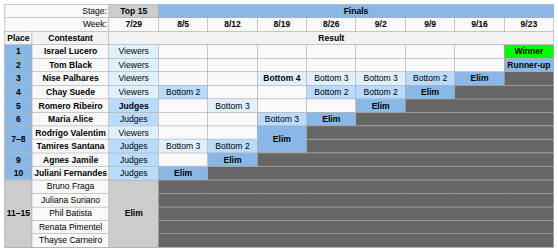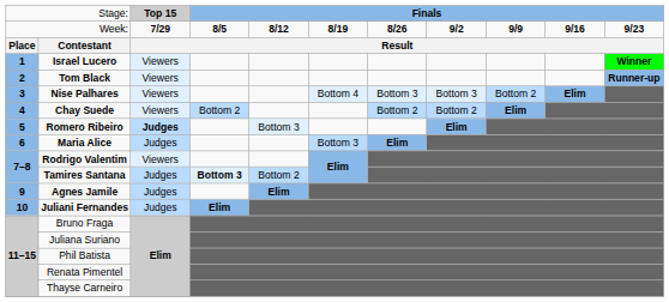Nise Palhares | column 6: bold -> normal
Tamires Santana | column 4: normal -> bold
